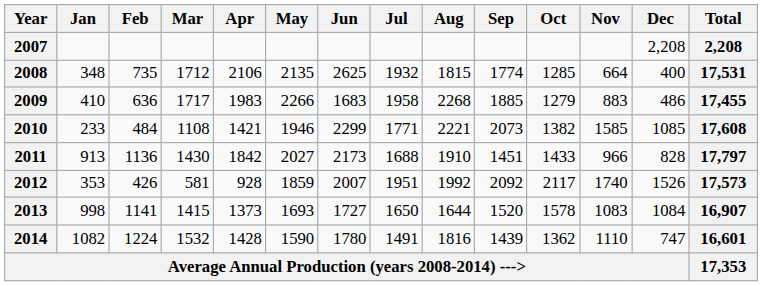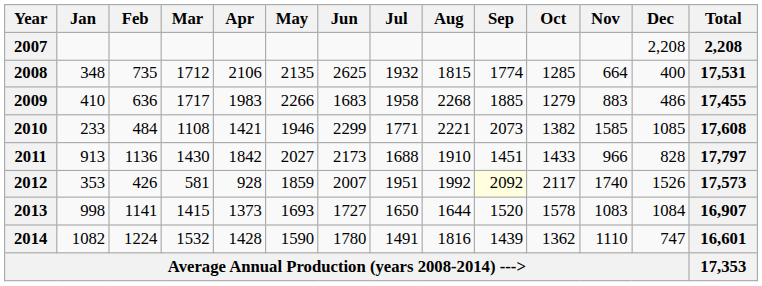2012 | Sep: no background -> lightyellow background
